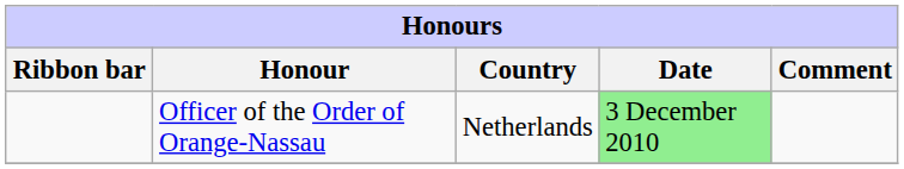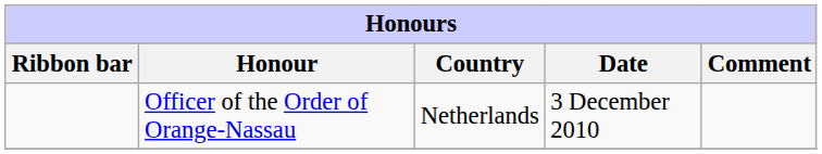Officer of the Order of Orange-Nassau | Date: lightgreen background -> no background
